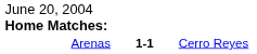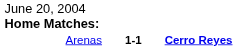Arenas | column 3: normal -> bold
